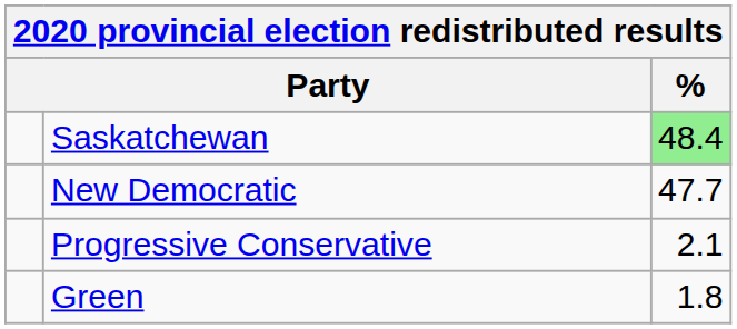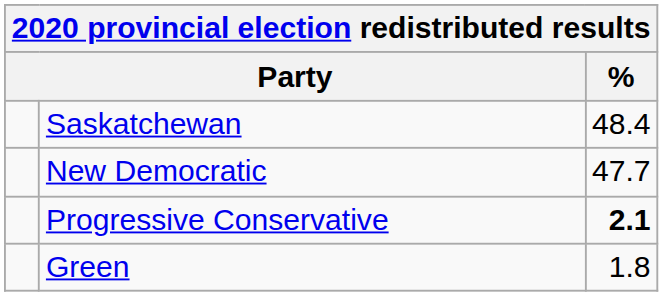Saskatchewan | %: lightgreen background -> no background
Progressive Conservative | %: normal -> bold
